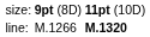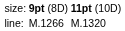line: | column 3: bold -> normal
